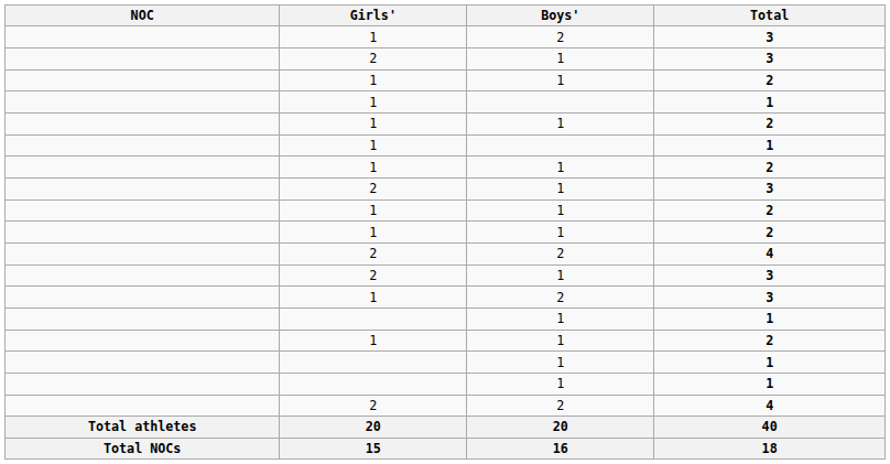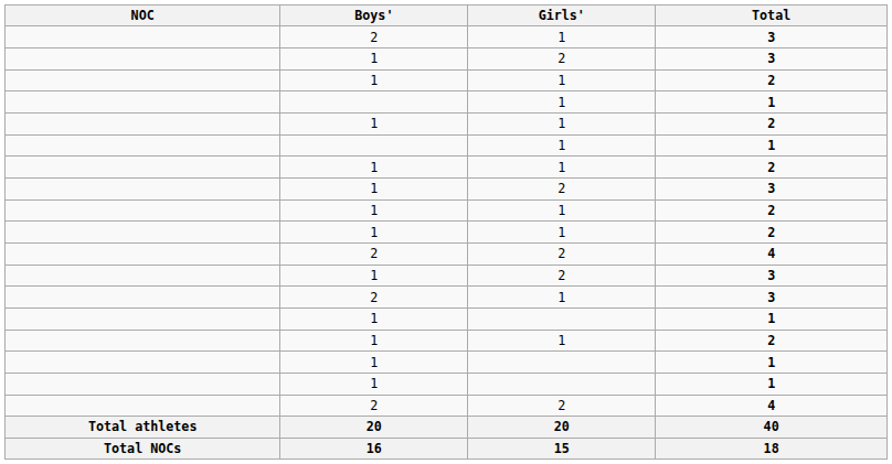columns swapped: Boys' <-> Girls'
